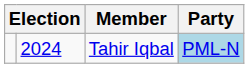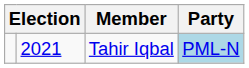Tahir Iqbal | column 2: 2024 -> 2021
